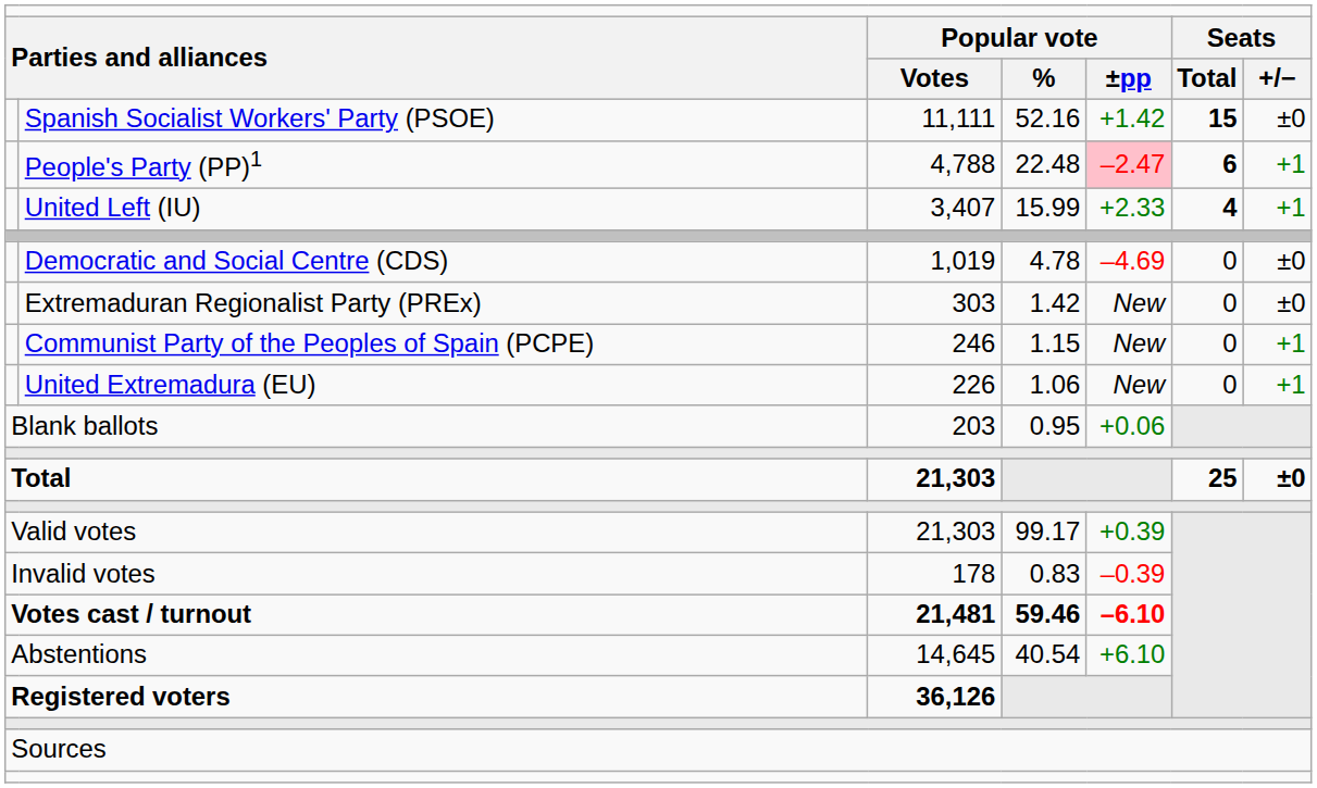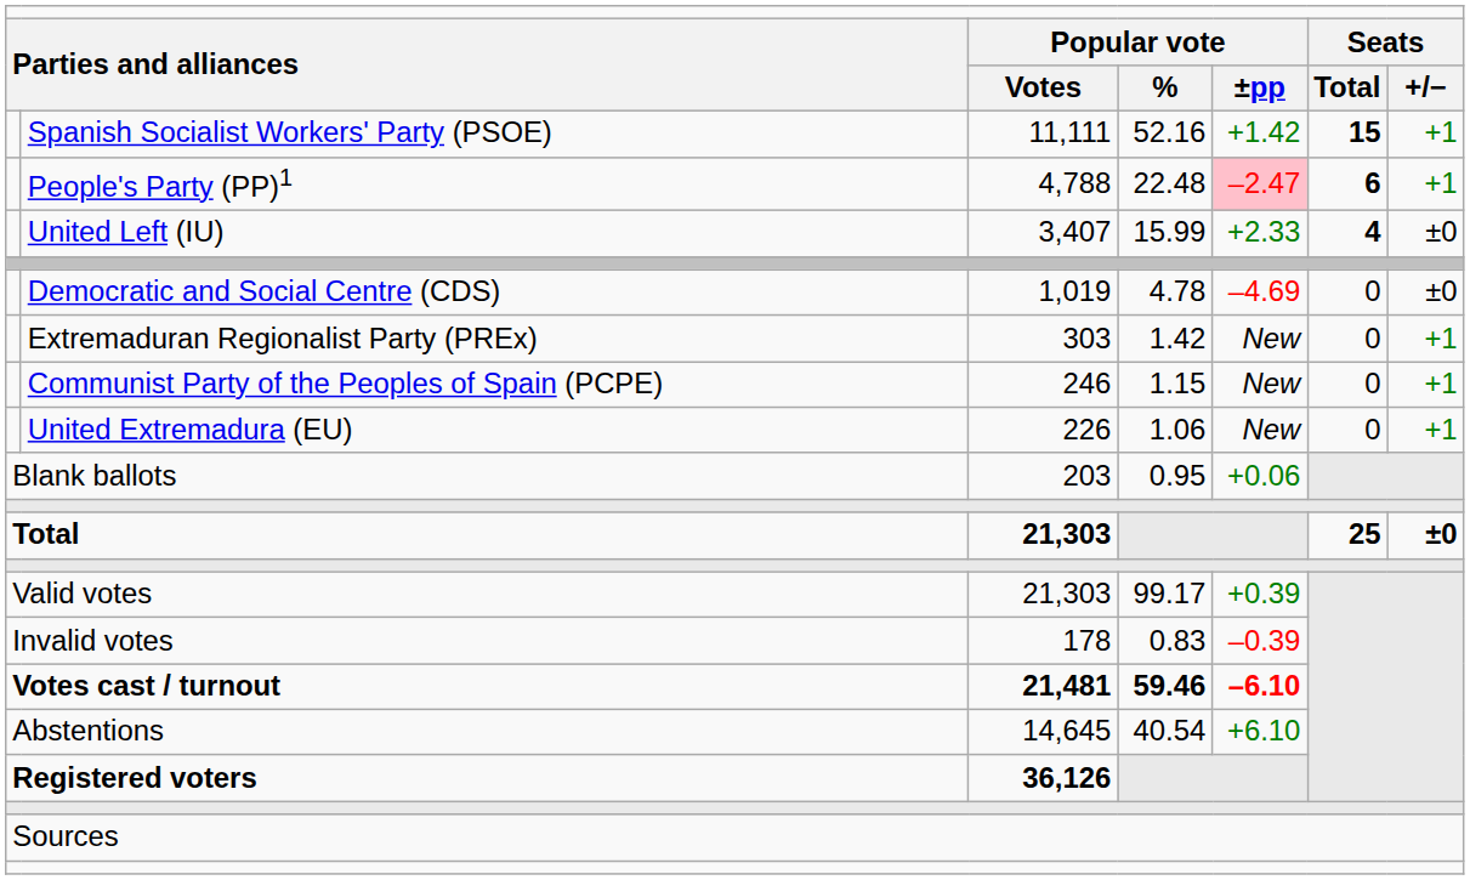Spanish Socialist Workers' Party (PSOE) | column 7: ±0 -> +1
United Left (IU) | column 7: +1 -> ±0
Extremaduran Regionalist Party (PREx) | column 7: ±0 -> +1
